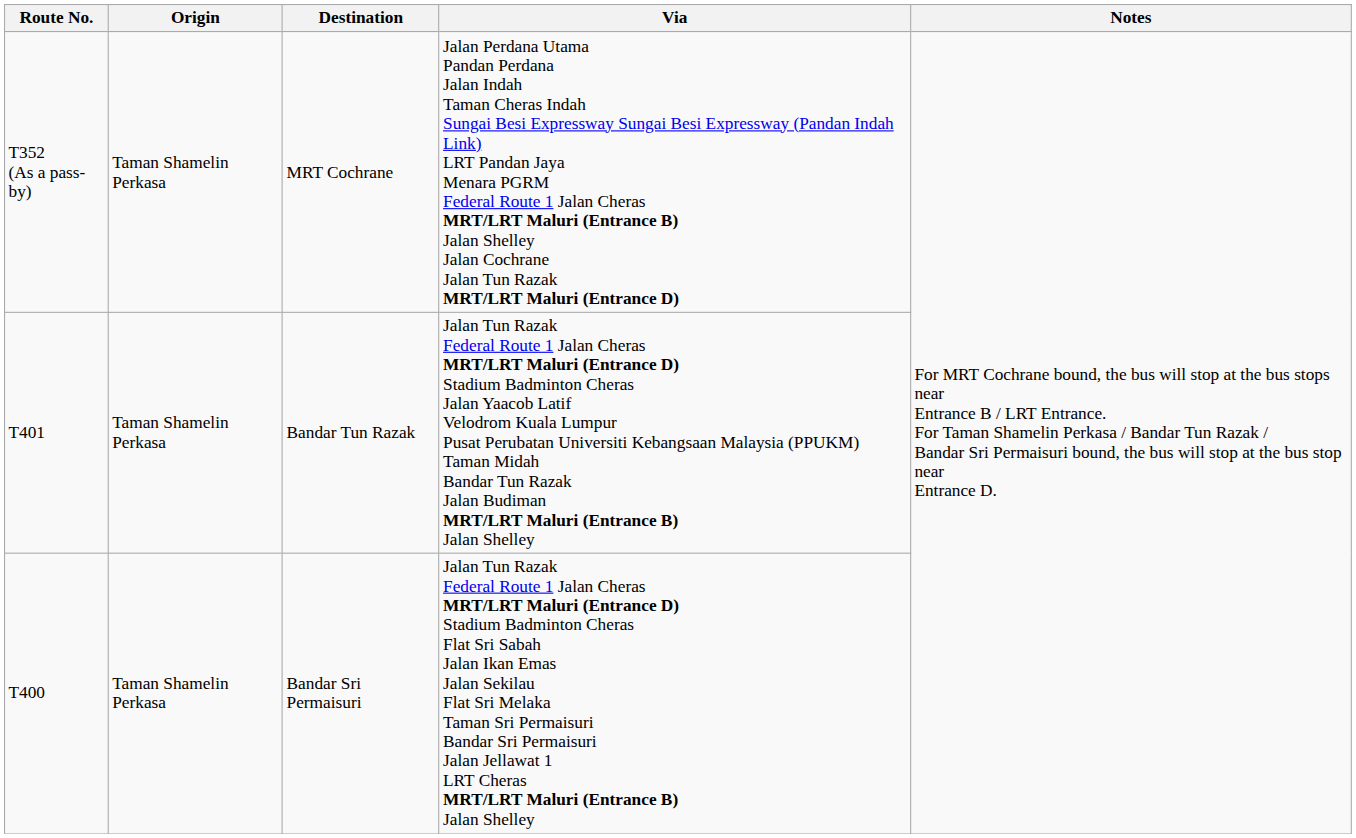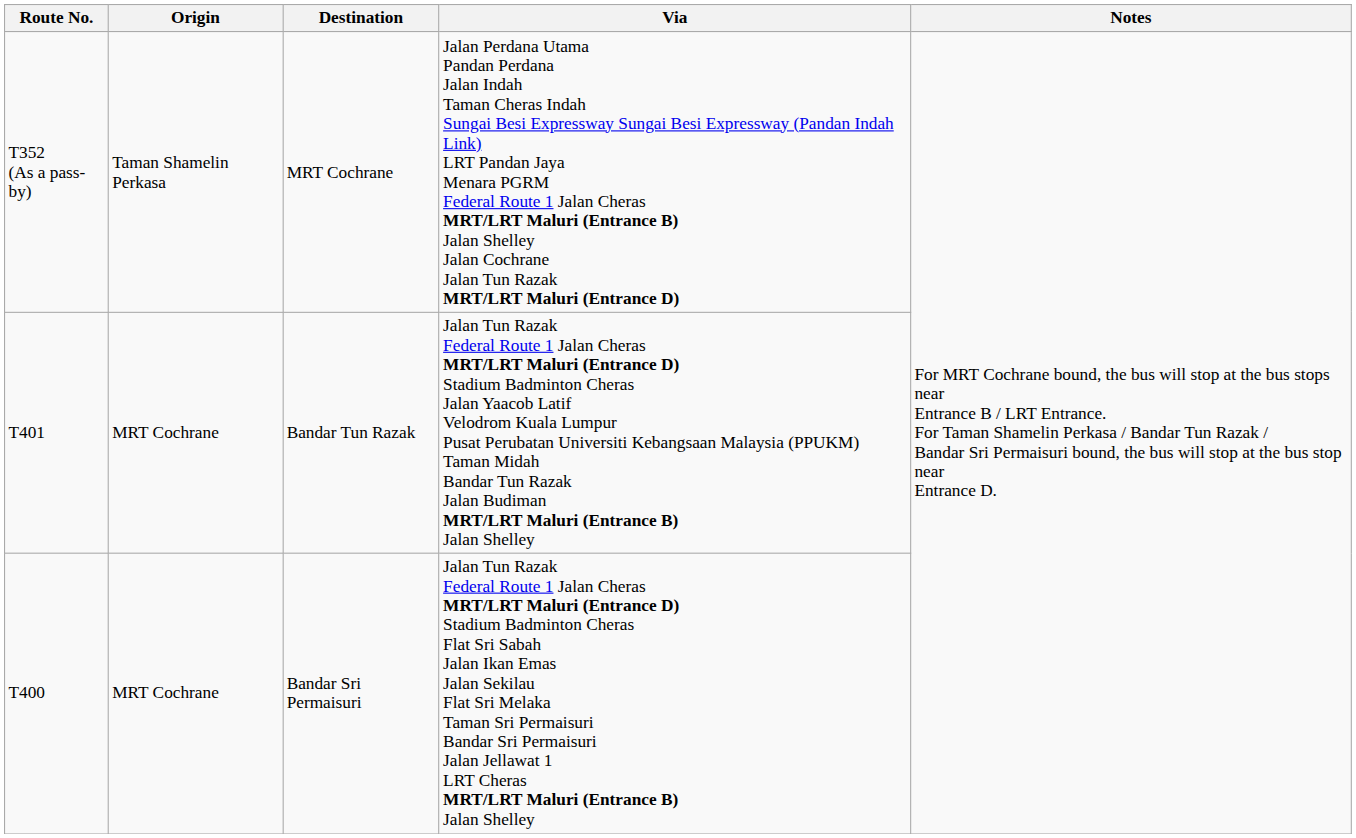Bandar Tun Razak | Origin: Taman Shamelin Perkasa -> MRT Cochrane
Bandar Sri Permaisuri | Origin: Taman Shamelin Perkasa -> MRT Cochrane
